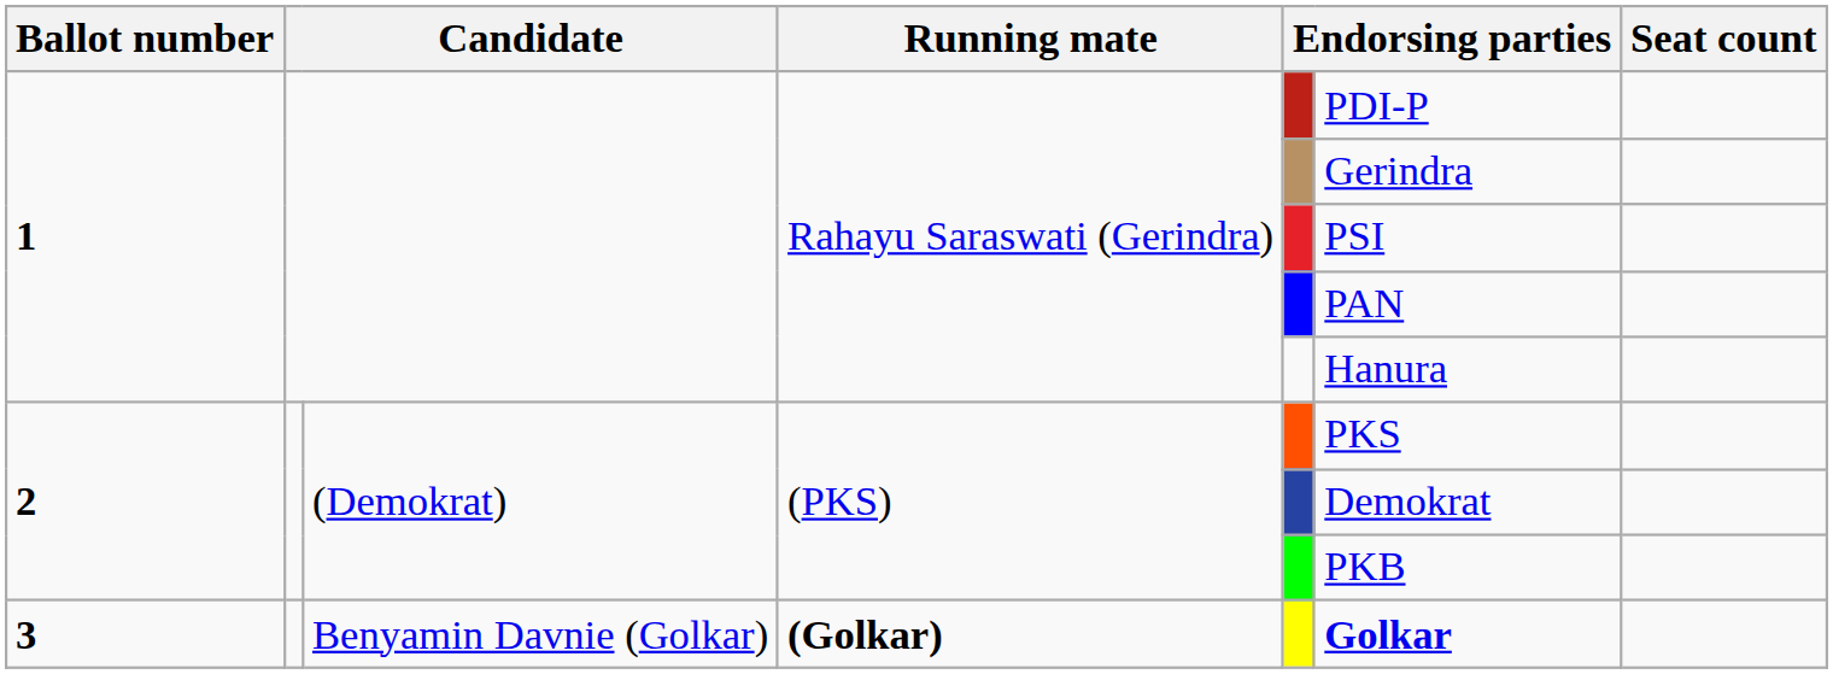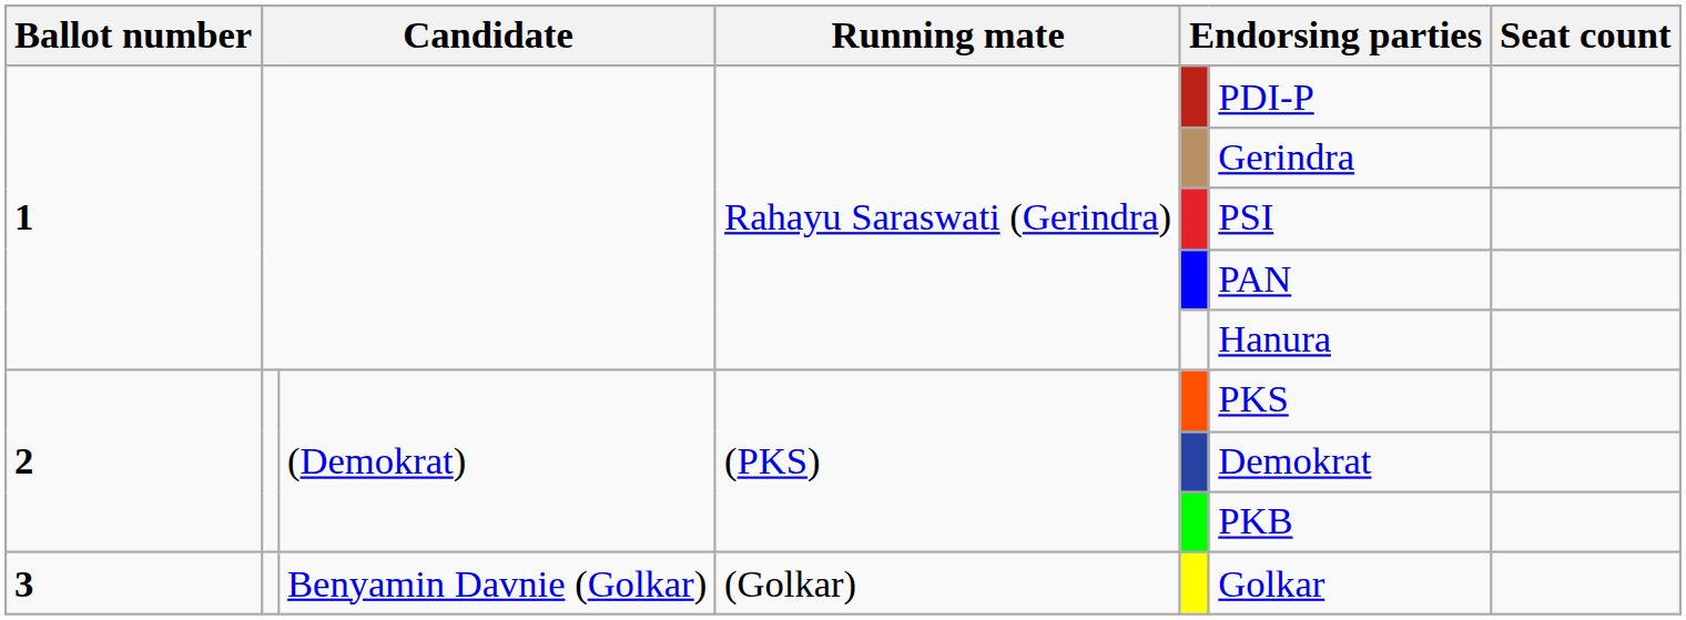3 | Running mate: bold -> normal
3 | column 6: bold -> normal
